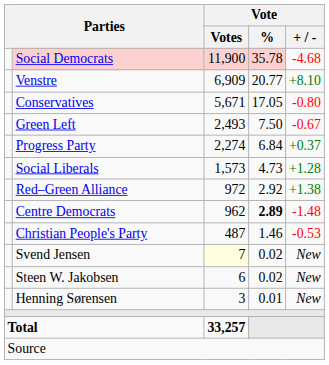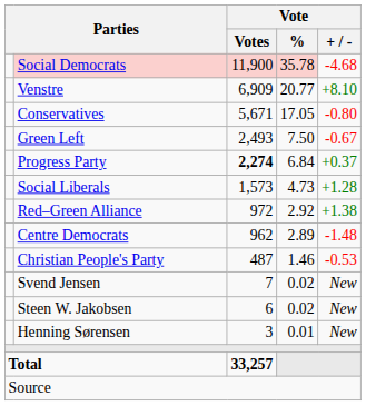Progress Party | Vote / Votes: normal -> bold
Centre Democrats | Vote / %: bold -> normal
Svend Jensen | Vote / Votes: lightyellow background -> no background
